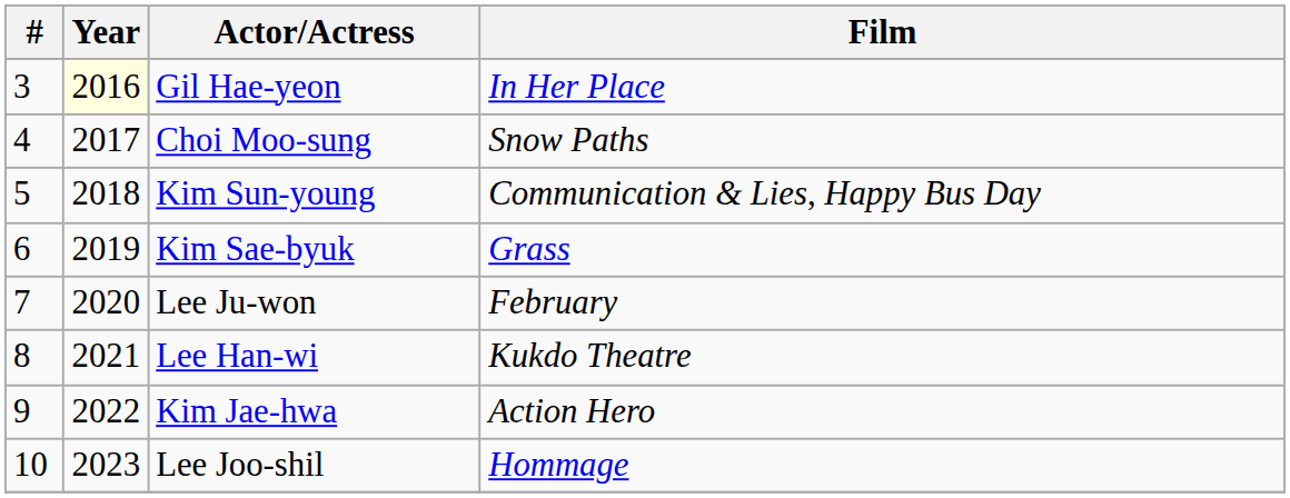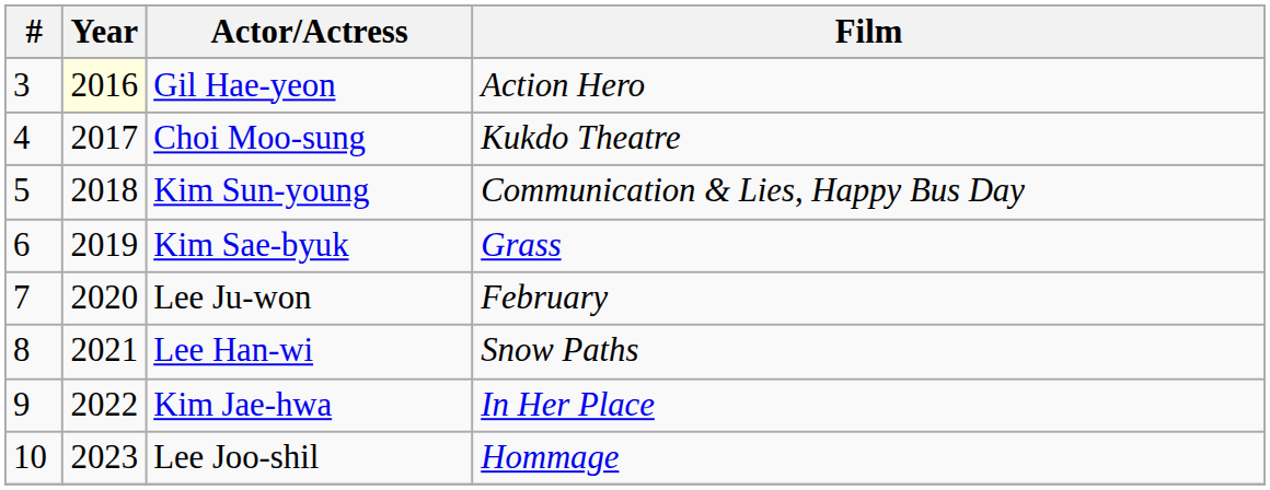Gil Hae-yeon | Film: In Her Place -> Action Hero
Choi Moo-sung | Film: Snow Paths -> Kukdo Theatre
Lee Han-wi | Film: Kukdo Theatre -> Snow Paths
Kim Jae-hwa | Film: Action Hero -> In Her Place
